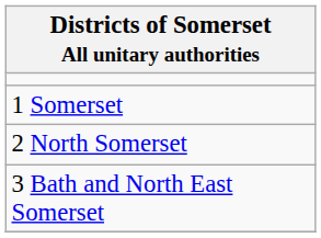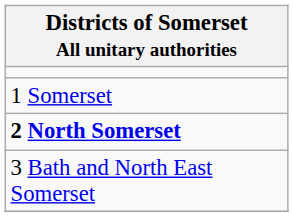row 4 | column 1: normal -> bold
